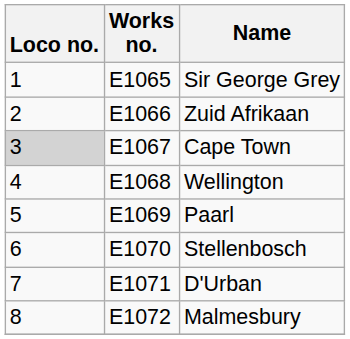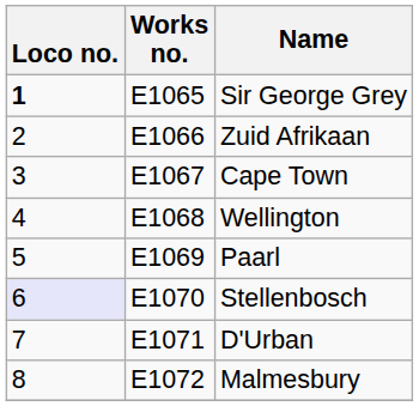Sir George Grey | Loco no.: normal -> bold
Cape Town | Loco no.: lightgrey background -> no background
Stellenbosch | Loco no.: no background -> lavender background
